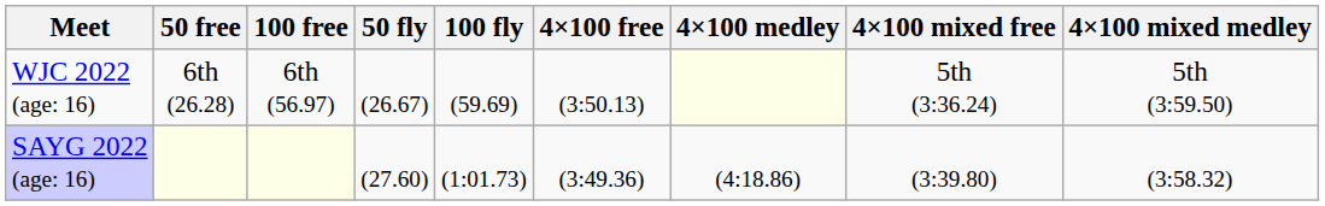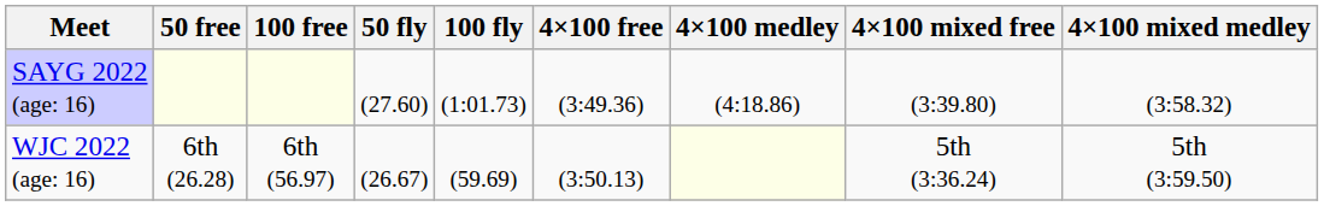rows swapped: SAYG 2022 (age: 16) <-> WJC 2022 (age: 16)
